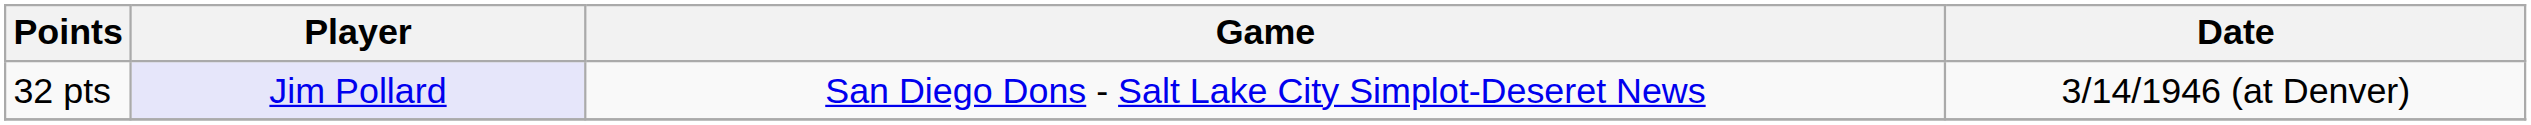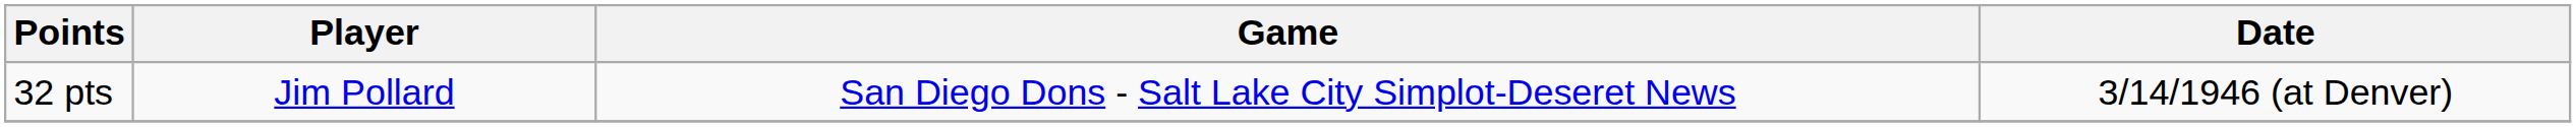32 pts | Player: lavender background -> no background
